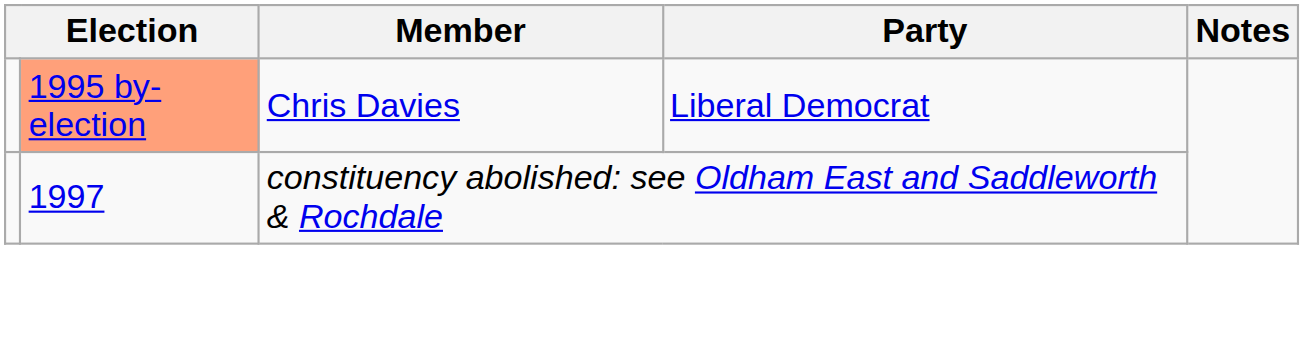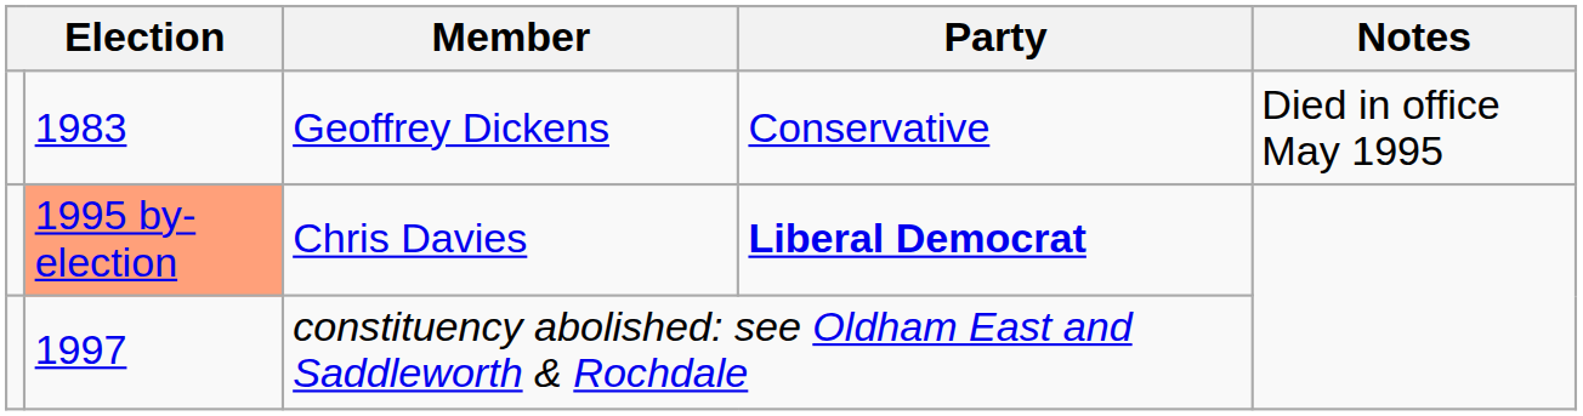+ row: 1983 | Geoffrey Dickens | Conservative | Died in office May 1995
Chris Davies | Party: normal -> bold
